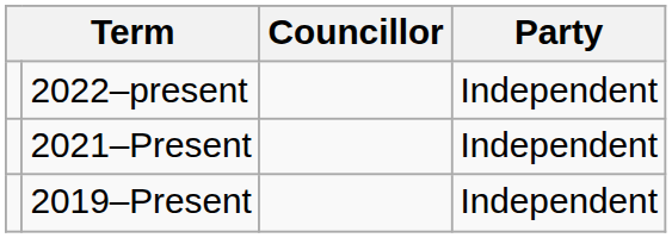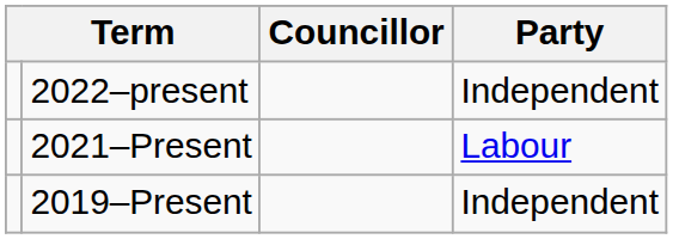2021–Present | Party: Independent -> Labour
